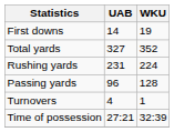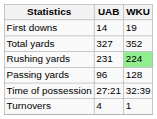Rushing yards | WKU: no background -> lightgreen background
rows swapped: Turnovers <-> Time of possession
